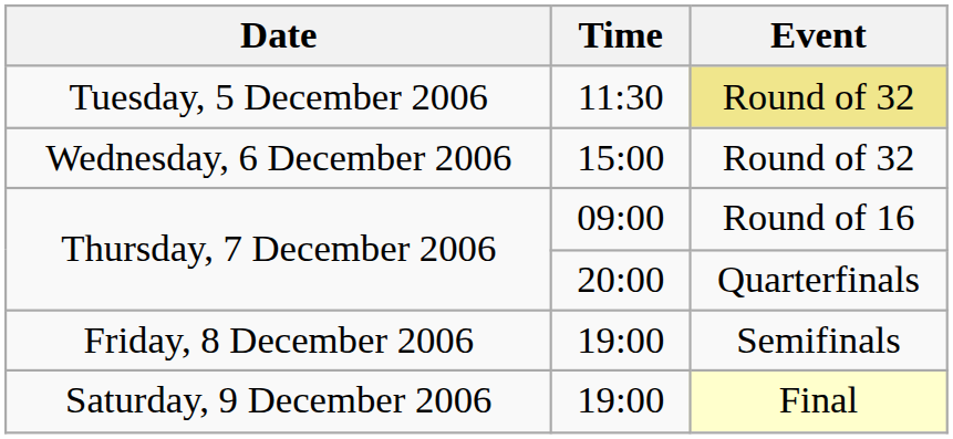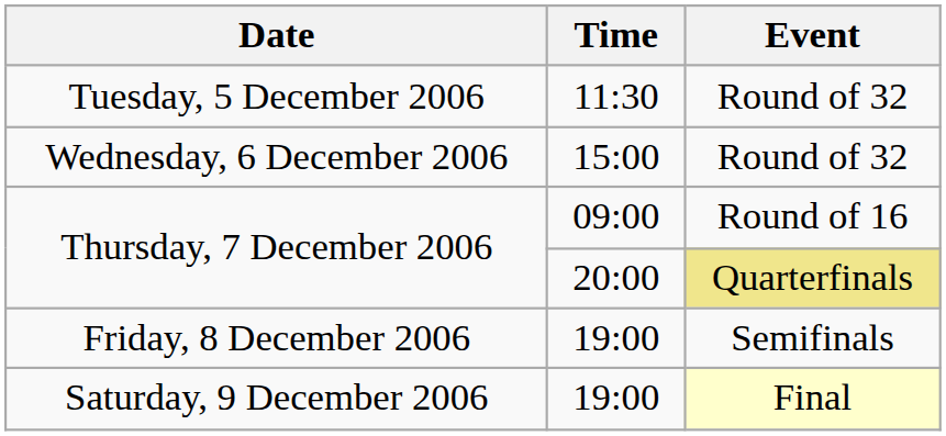Tuesday, 5 December 2006 | Event: khaki background -> no background
Thursday, 7 December 2006 / 20:00 | Event: no background -> khaki background
